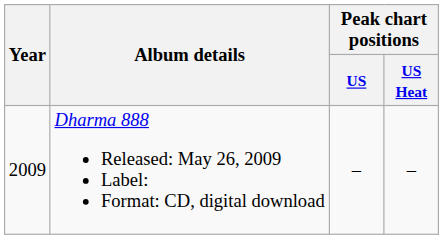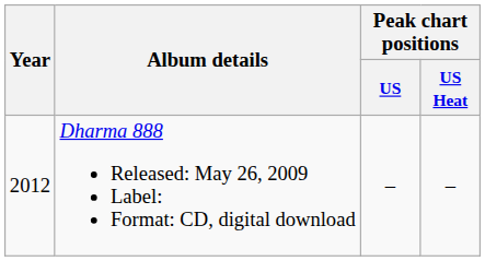row 3 | Year: 2009 -> 2012
